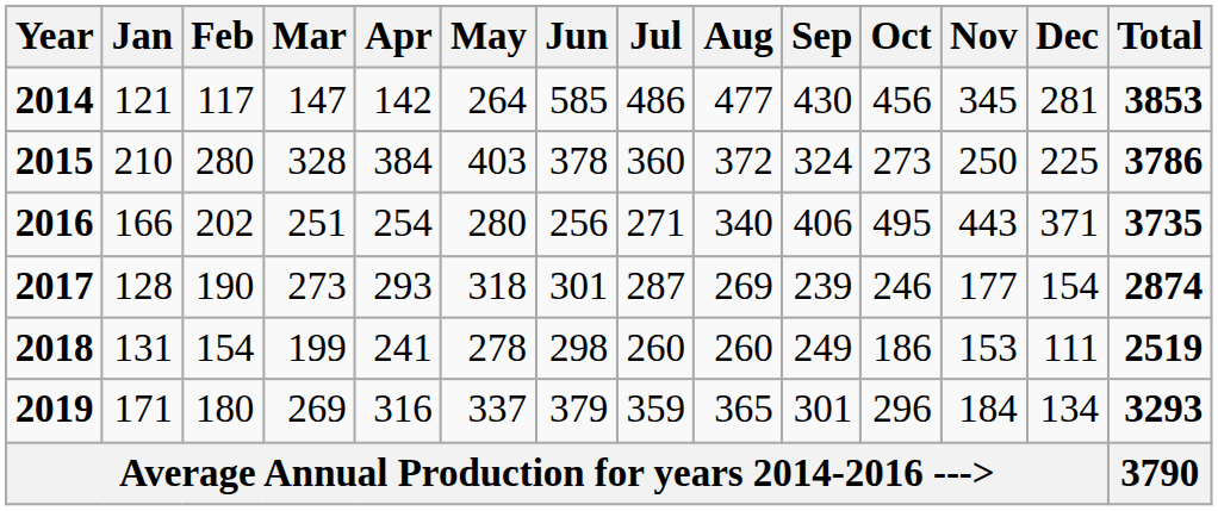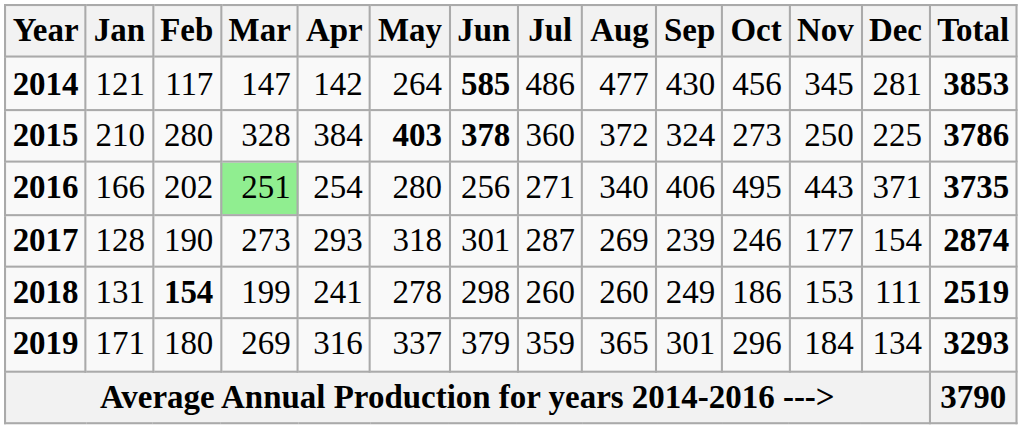2014 | Jun: normal -> bold
2015 | May: normal -> bold
2015 | Jun: normal -> bold
2016 | Mar: no background -> lightgreen background
2018 | Feb: normal -> bold
